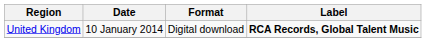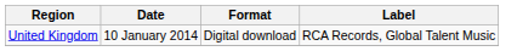United Kingdom | Label: bold -> normal
